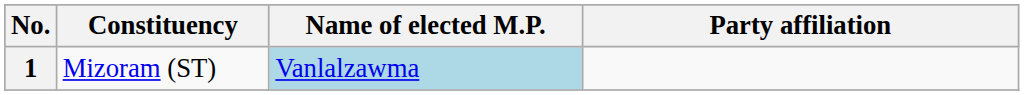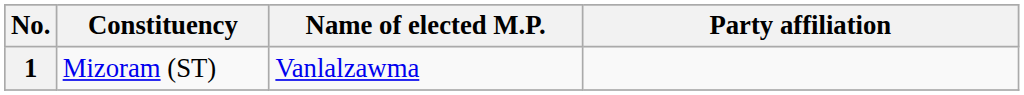1 | Name of elected M.P.: lightblue background -> no background
